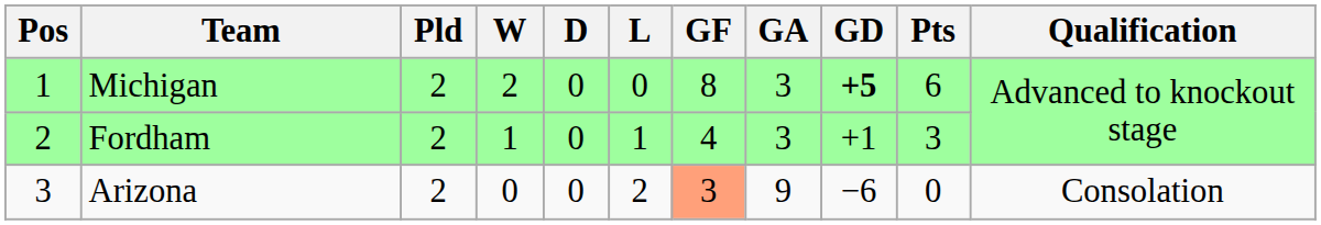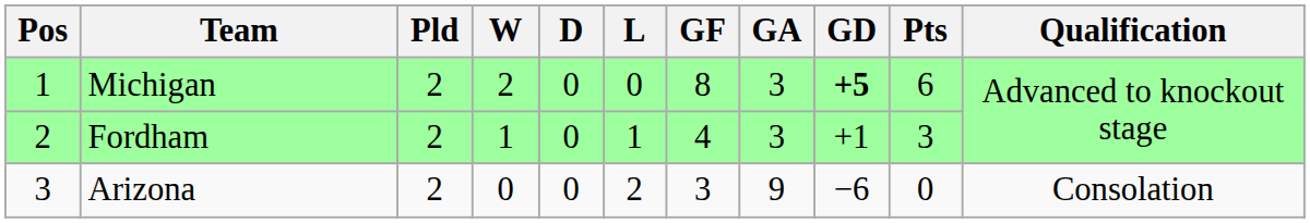Arizona | GF: lightsalmon background -> no background
